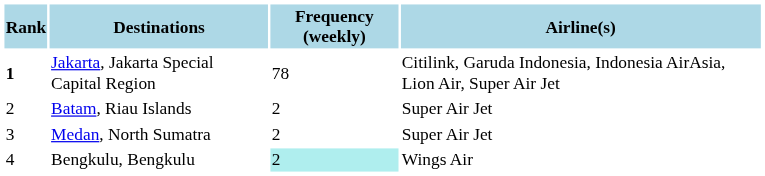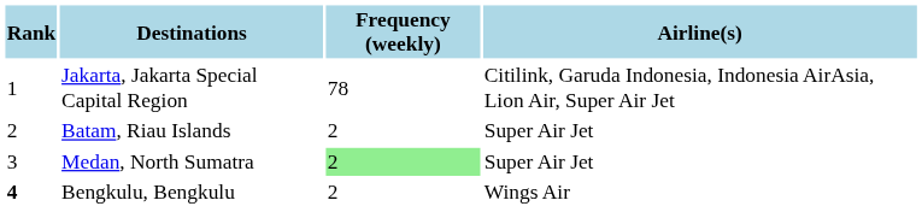Jakarta, Jakarta Special Capital Region | Rank: bold -> normal
Medan, North Sumatra | Frequency (weekly): no background -> lightgreen background
Bengkulu, Bengkulu | Rank: normal -> bold
Bengkulu, Bengkulu | Frequency (weekly): paleturquoise background -> no background
